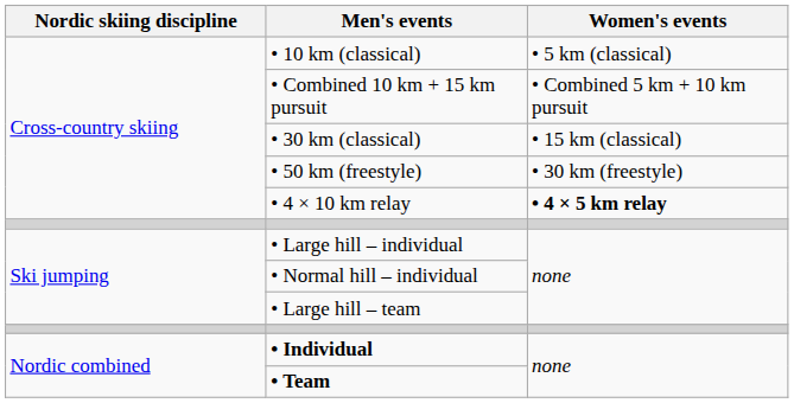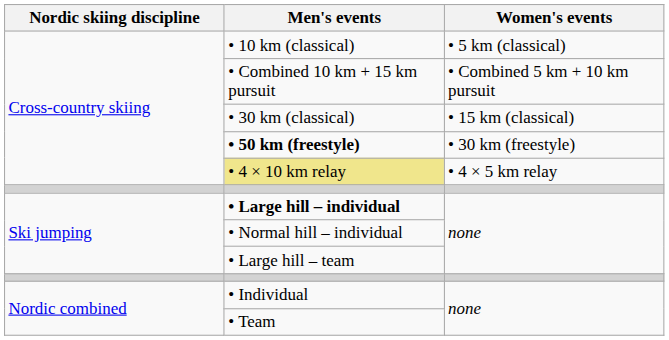• 50 km (freestyle) | Men's events: normal -> bold
• 4 × 10 km relay | Men's events: no background -> khaki background
• 4 × 10 km relay | Women's events: bold -> normal
• Large hill – individual | Men's events: normal -> bold
• Individual | Men's events: bold -> normal
• Team | Men's events: bold -> normal
